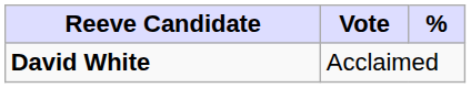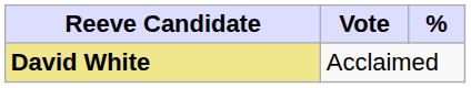David White | Reeve Candidate: no background -> khaki background
